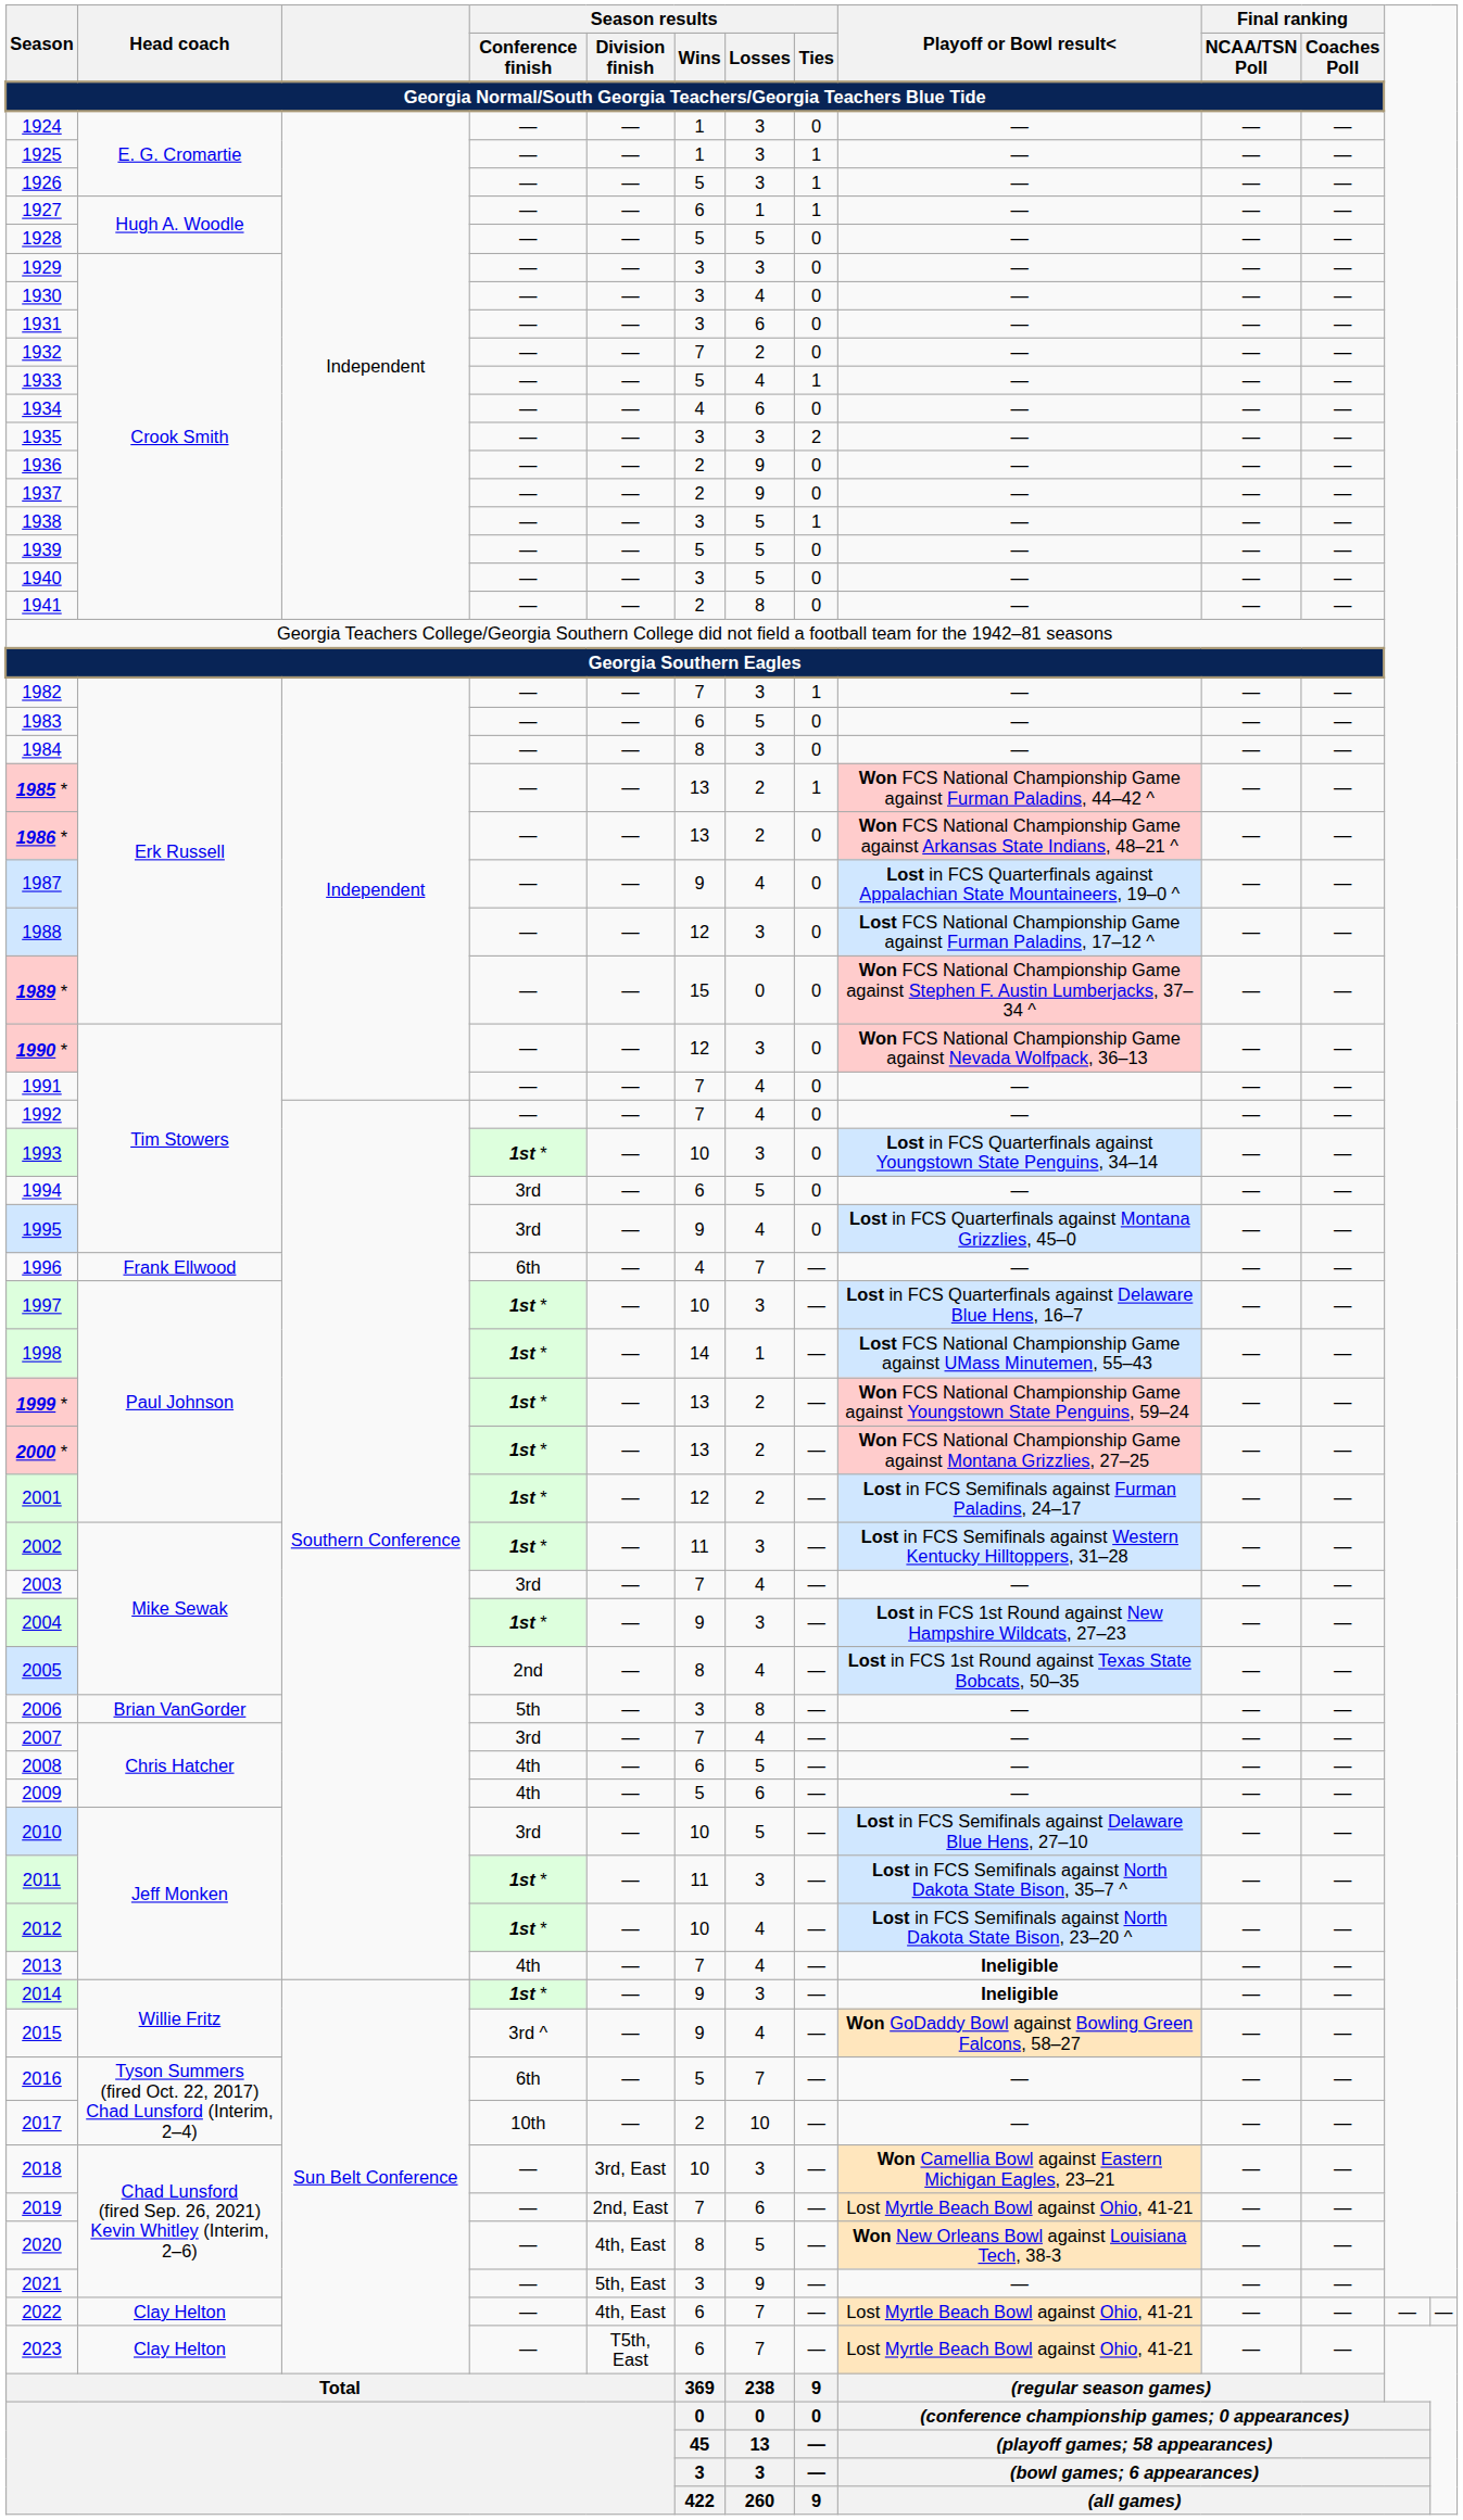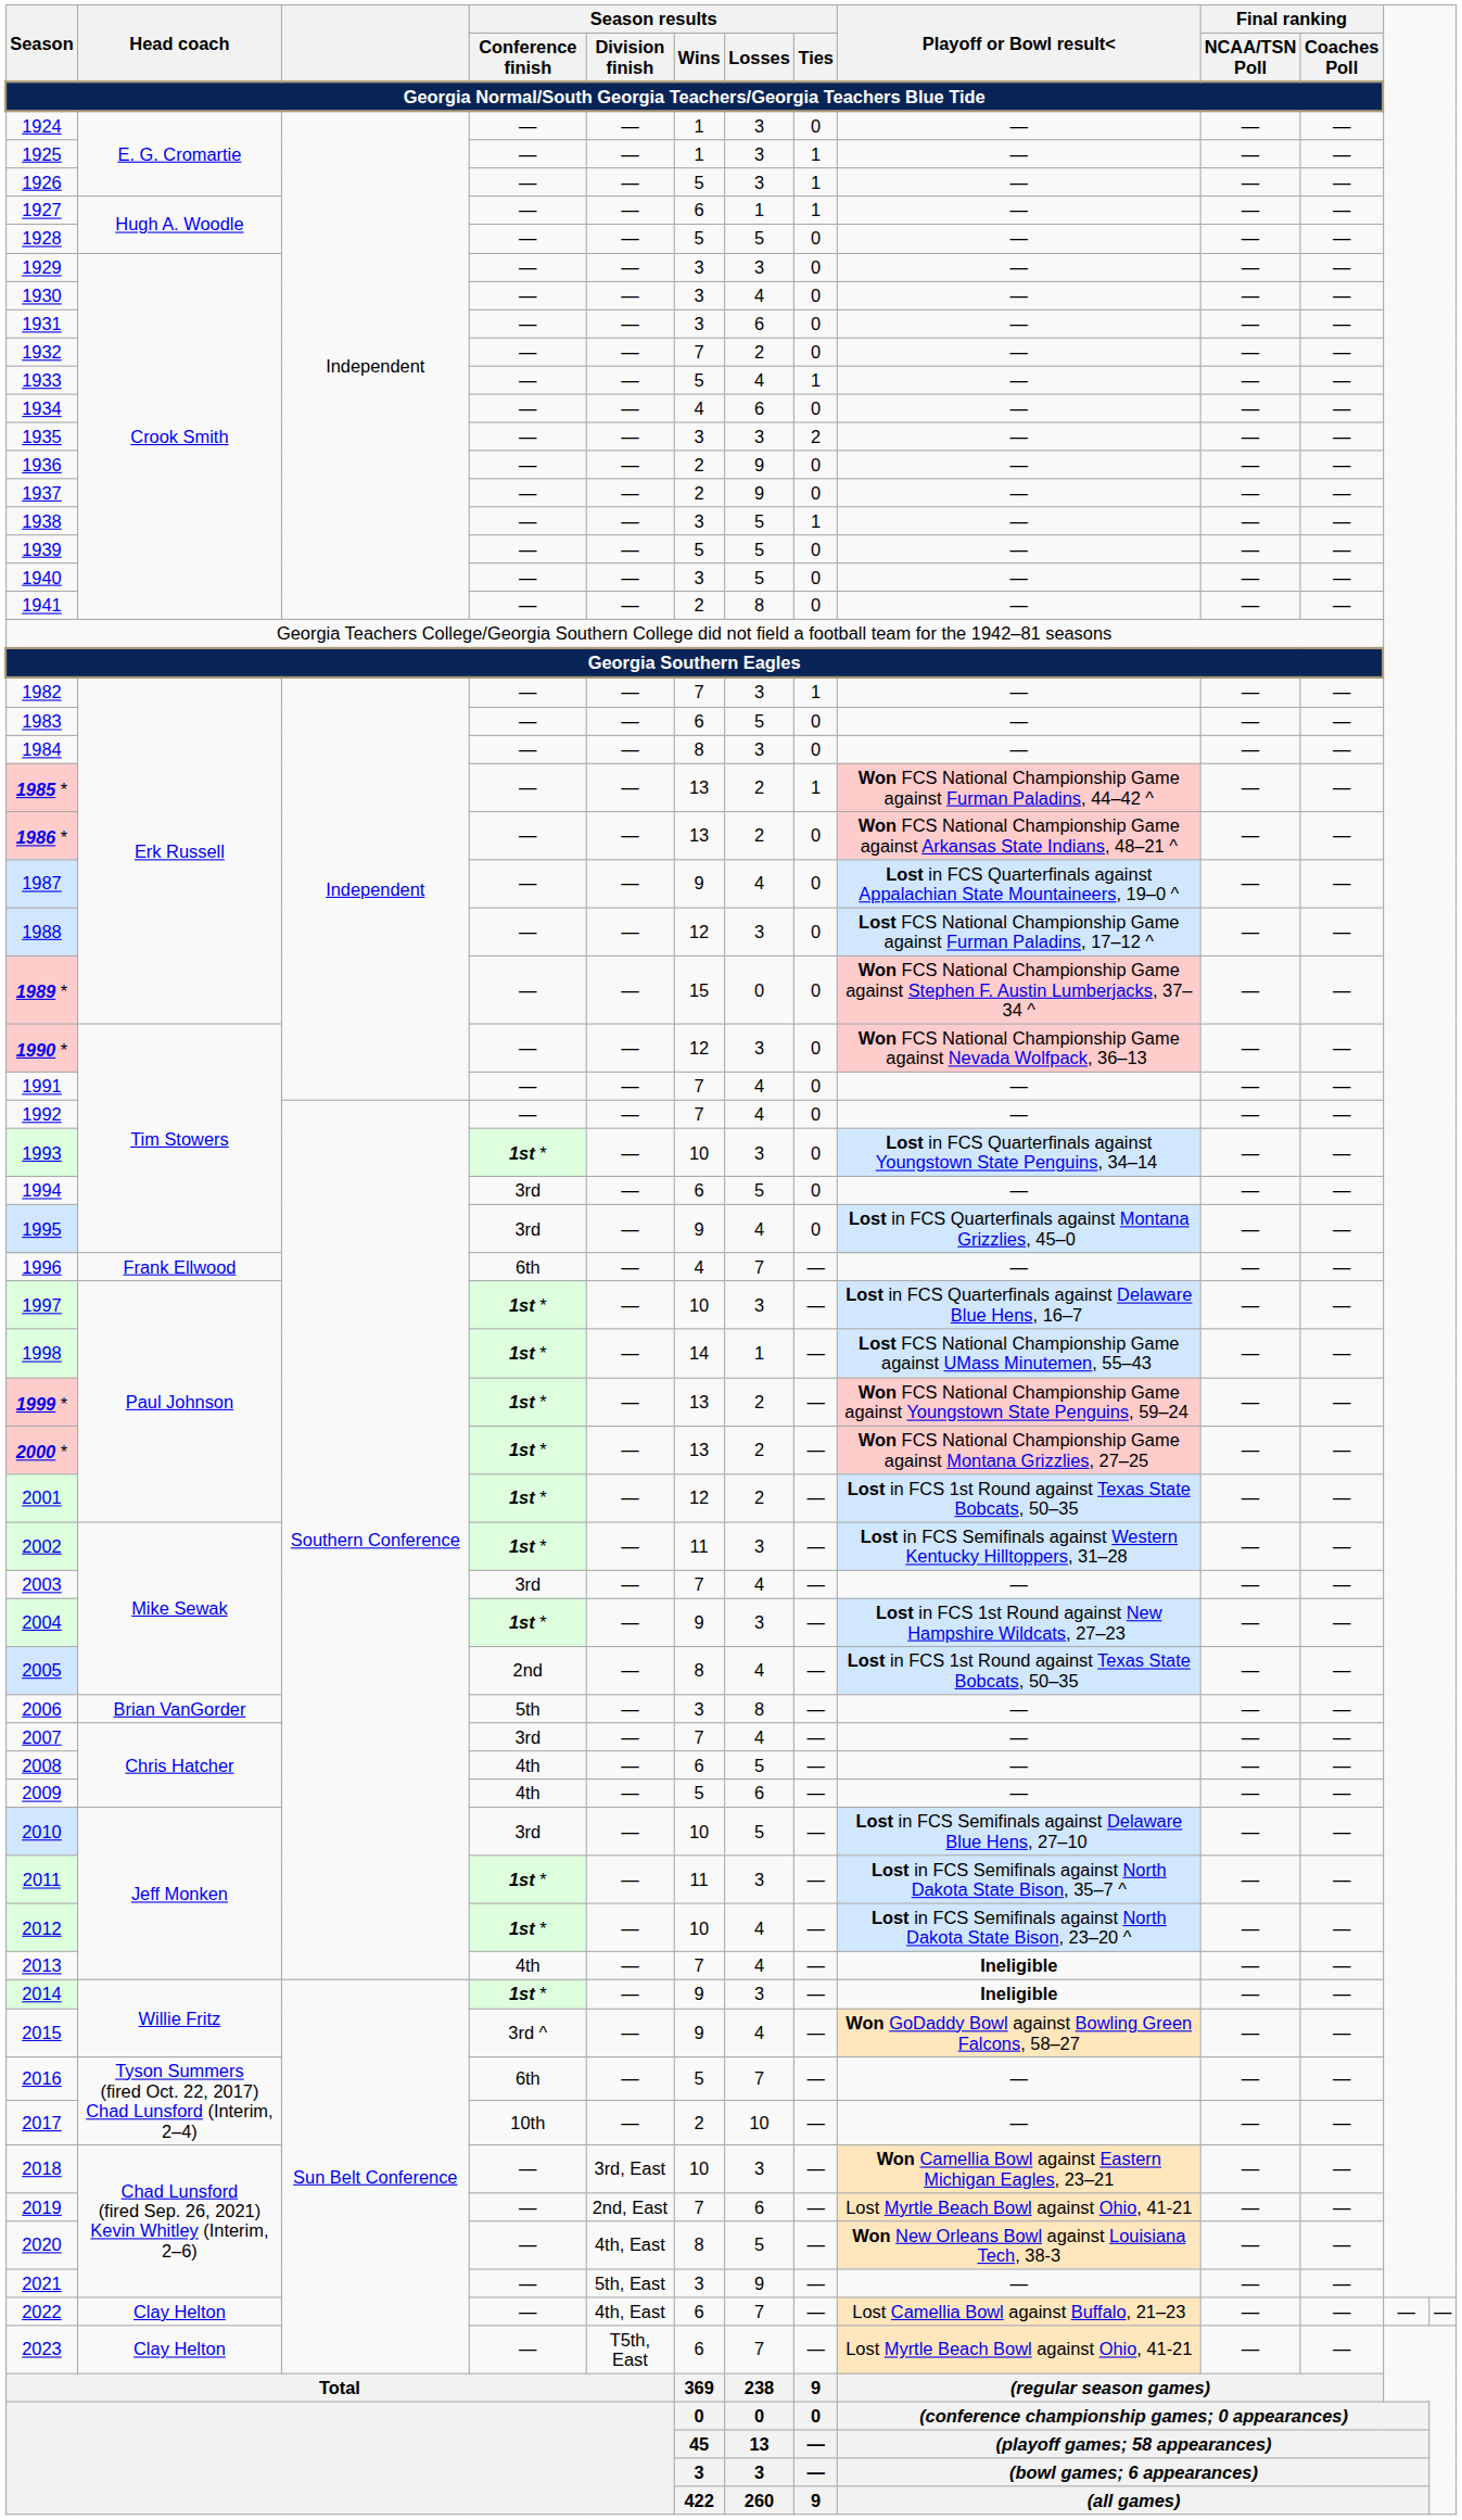2001 | Playoff or Bowl result<: Lost in FCS Semifinals against Furman Paladins, 24–17 -> Lost in FCS 1st Round against Texas State Bobcats, 50–35
2022 | Playoff or Bowl result<: Lost Myrtle Beach Bowl against Ohio, 41-21 -> Lost Camellia Bowl against Buffalo, 21–23
